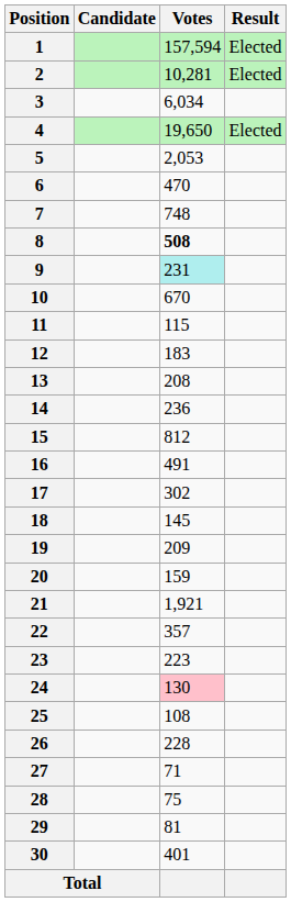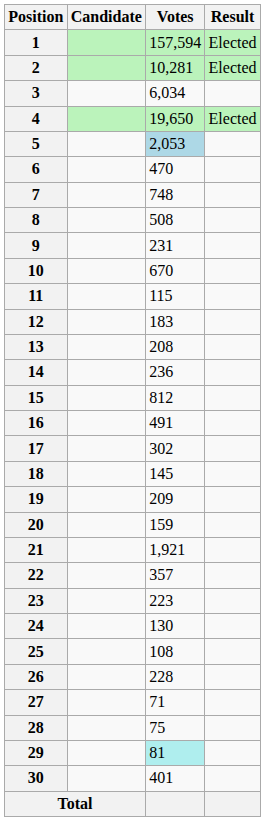5 | Votes: no background -> lightblue background
8 | Votes: bold -> normal
9 | Votes: paleturquoise background -> no background
24 | Votes: pink background -> no background
29 | Votes: no background -> paleturquoise background
